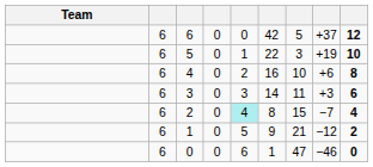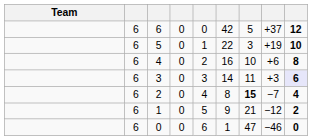row 5 | column 9: no background -> lavender background
row 6 | column 5: paleturquoise background -> no background
row 6 | column 7: normal -> bold
